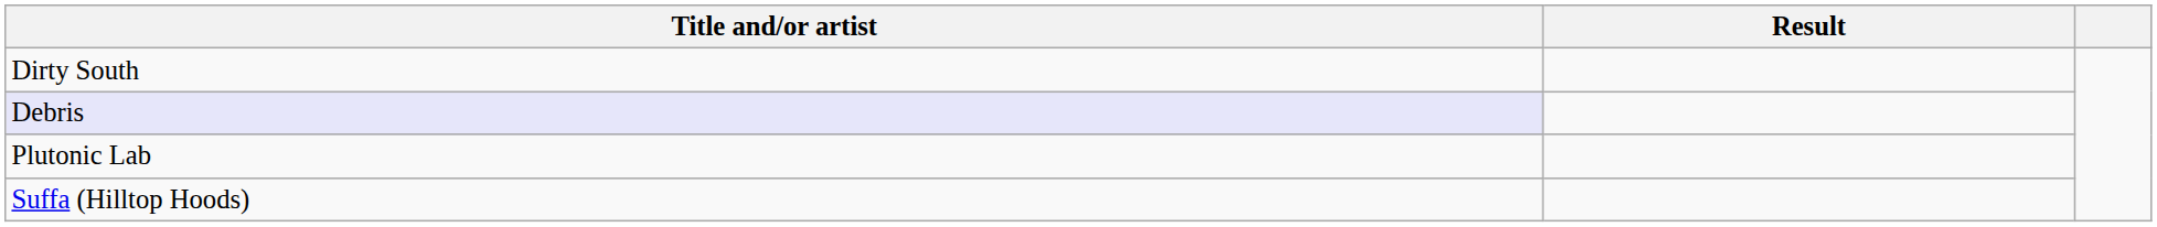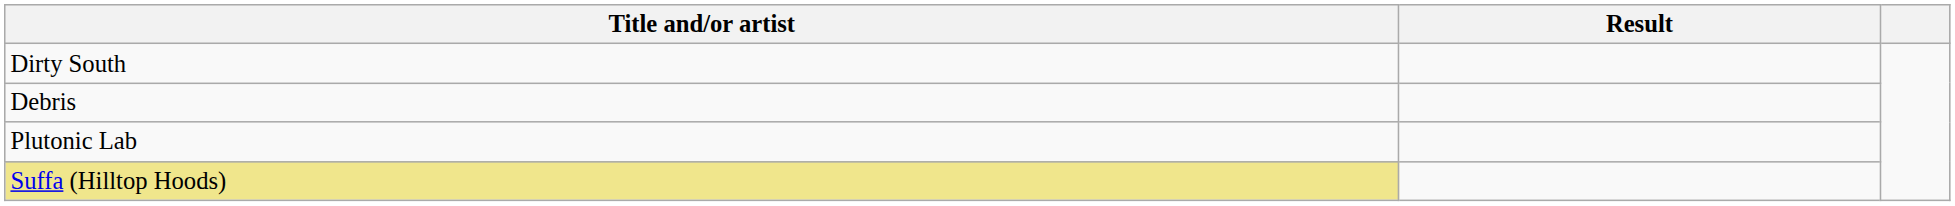Debris | Title and/or artist: lavender background -> no background
Suffa (Hilltop Hoods) | Title and/or artist: no background -> khaki background
